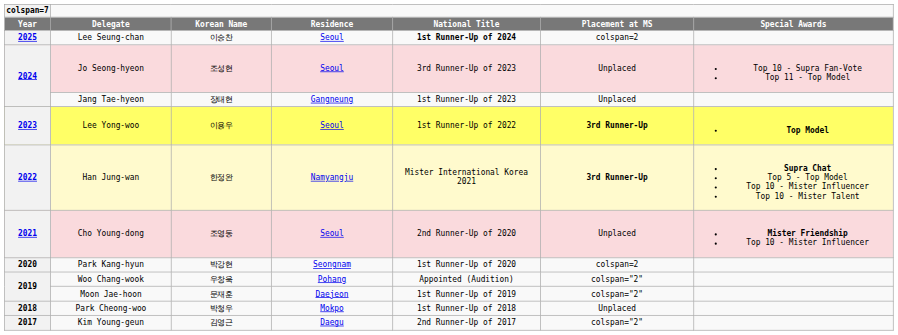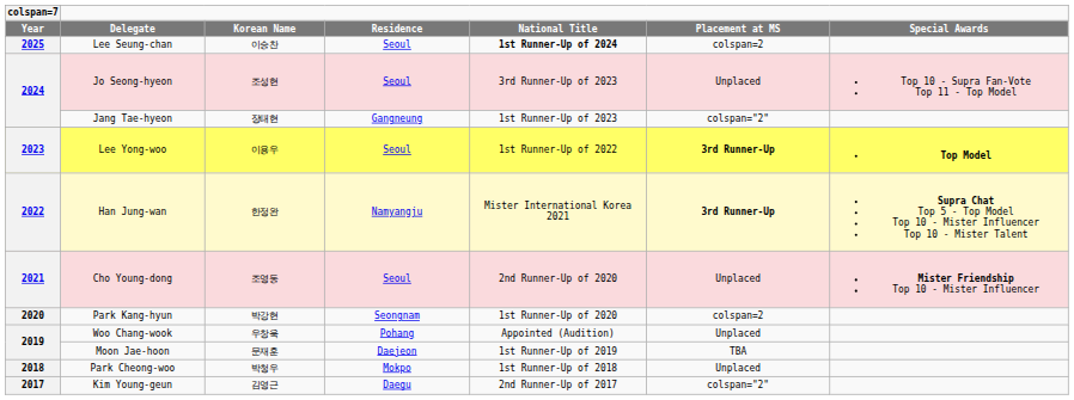Jang Tae-hyeon | Placement at MS: Unplaced -> colspan="2"
Woo Chang-wook | Placement at MS: colspan="2" -> Unplaced
Moon Jae-hoon | Placement at MS: colspan="2" -> TBA
